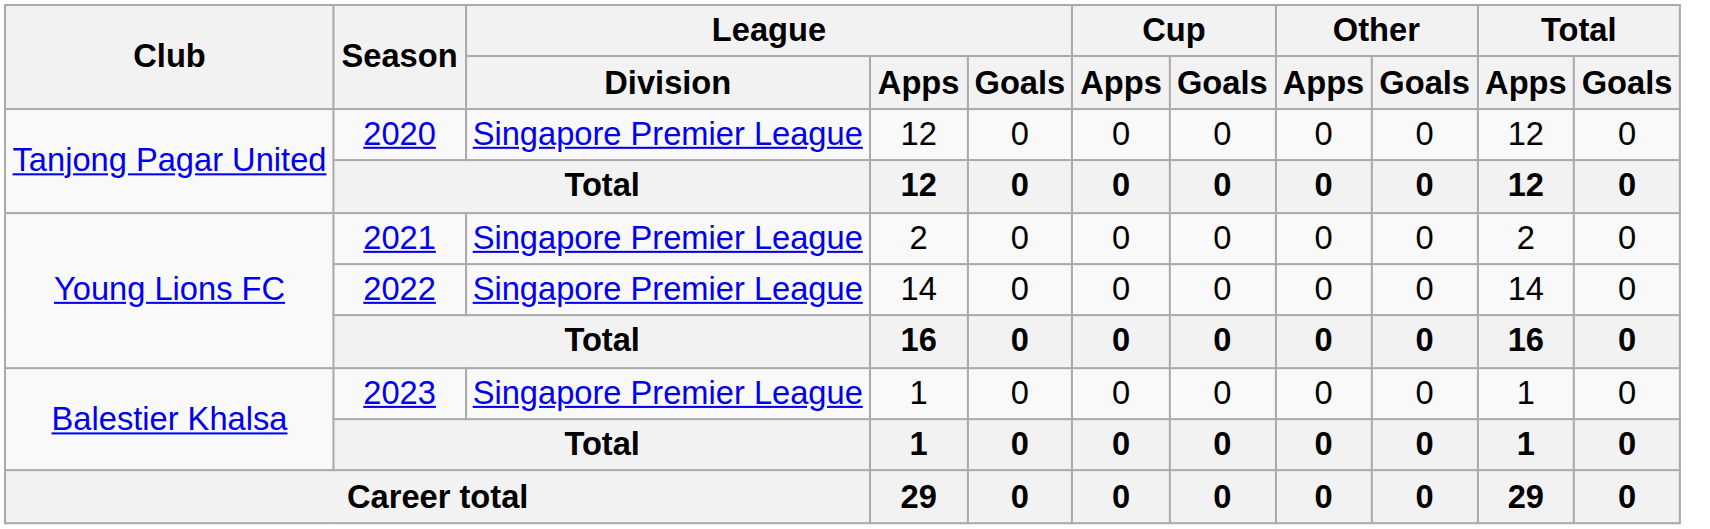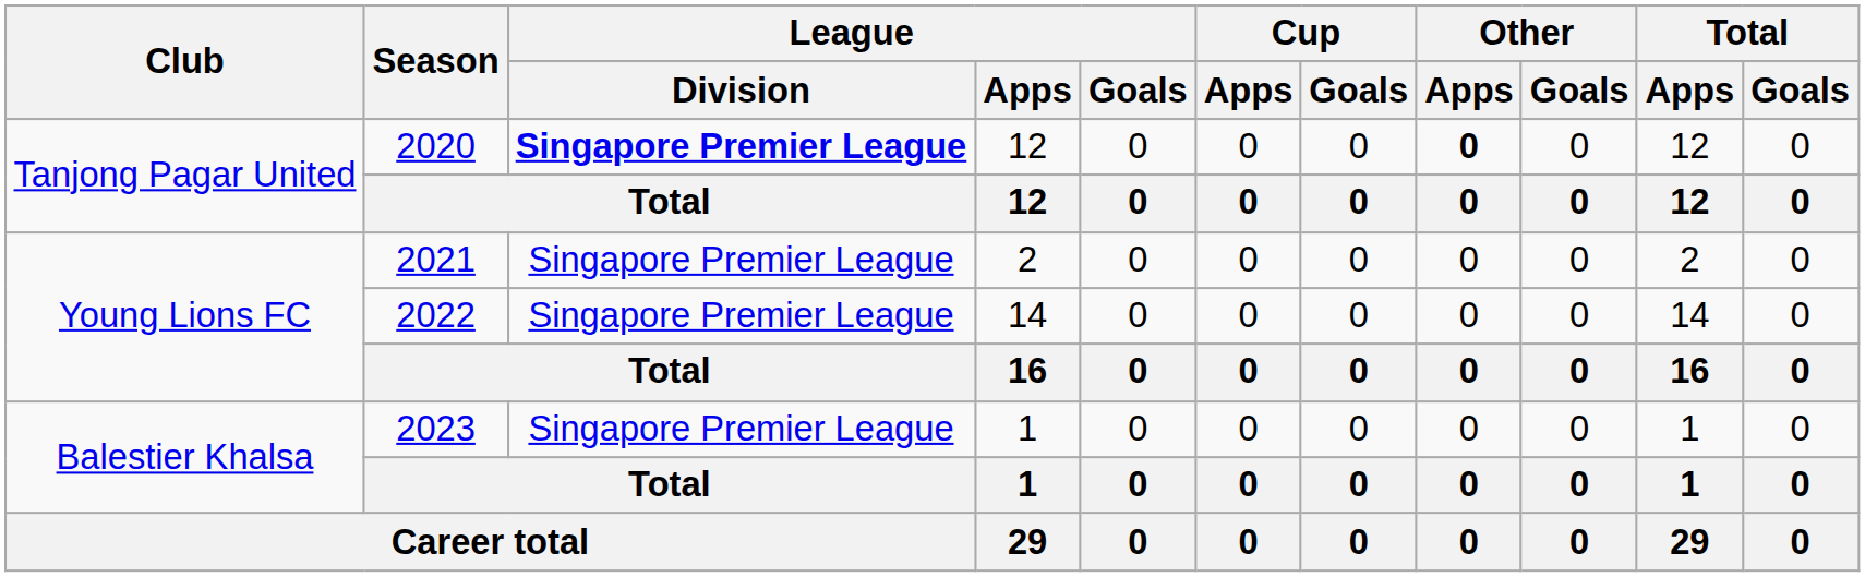2020 | League / Division: normal -> bold
2020 | Other / Apps: normal -> bold
